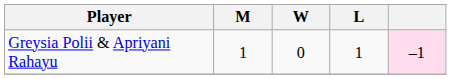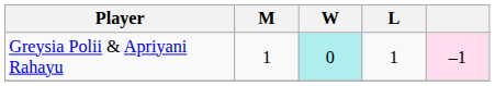Greysia Polii & Apriyani Rahayu | W: no background -> paleturquoise background
